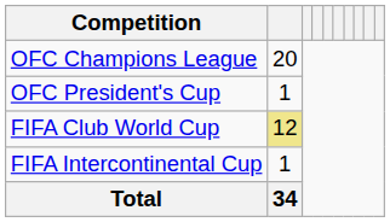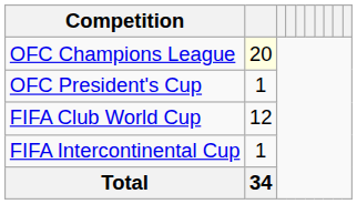OFC Champions League | column 2: no background -> lightyellow background
FIFA Club World Cup | column 2: khaki background -> no background
